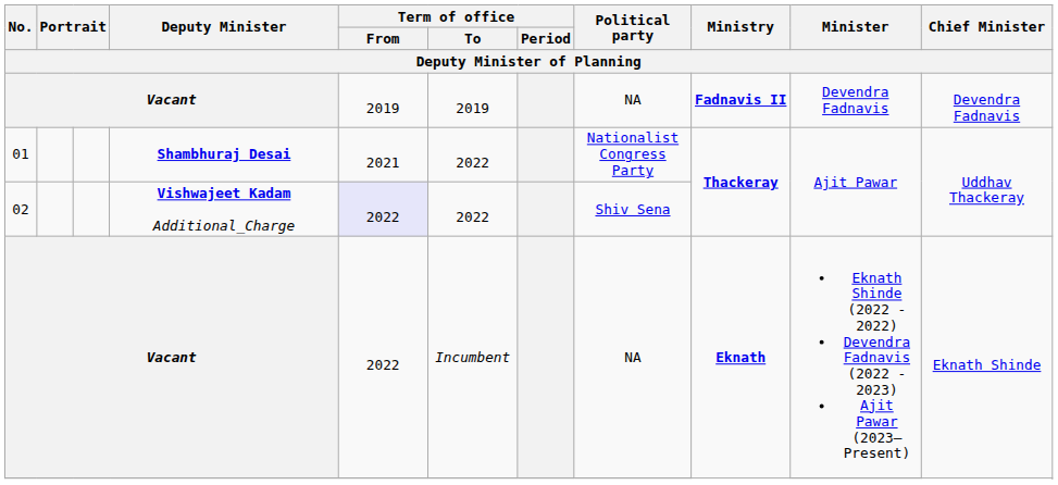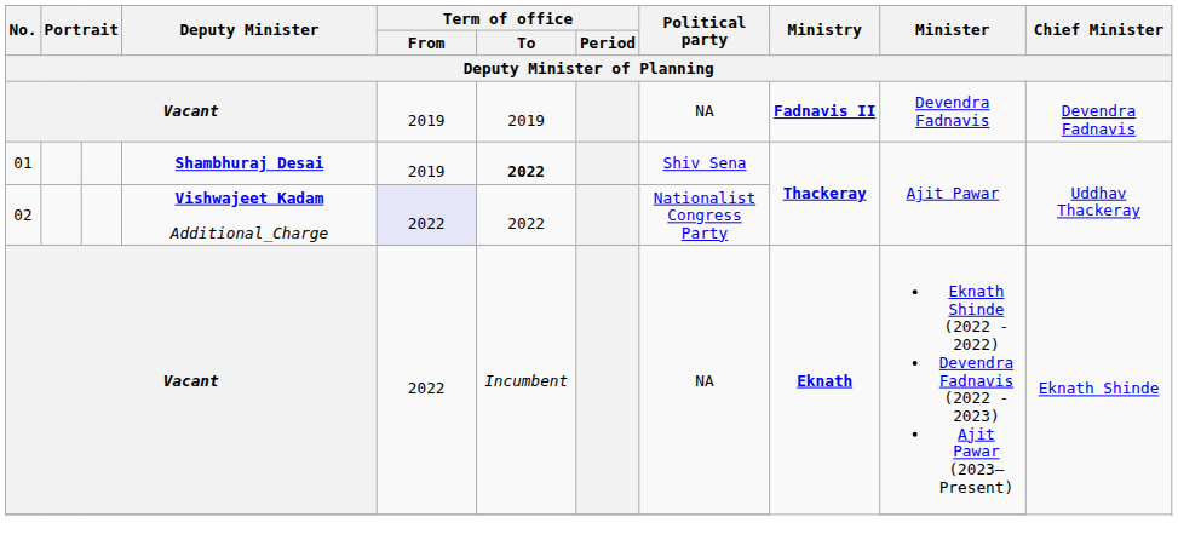01 | Term of office / From: 2021 -> 2019
01 | Term of office / To: normal -> bold
01 | Political party: Nationalist Congress Party -> Shiv Sena
02 | Political party: Shiv Sena -> Nationalist Congress Party
